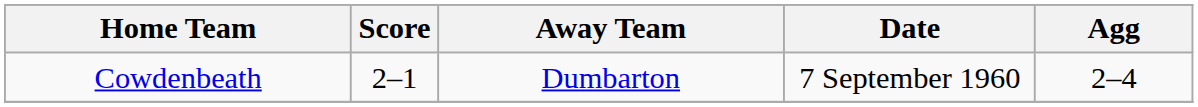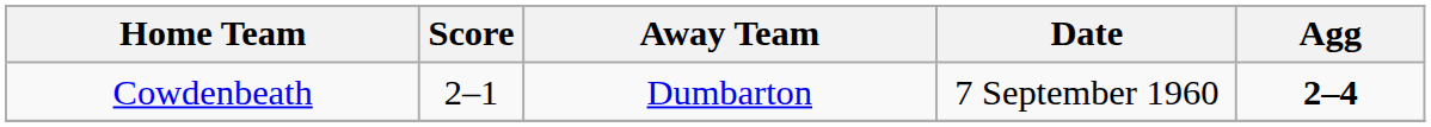Cowdenbeath | Agg: normal -> bold
